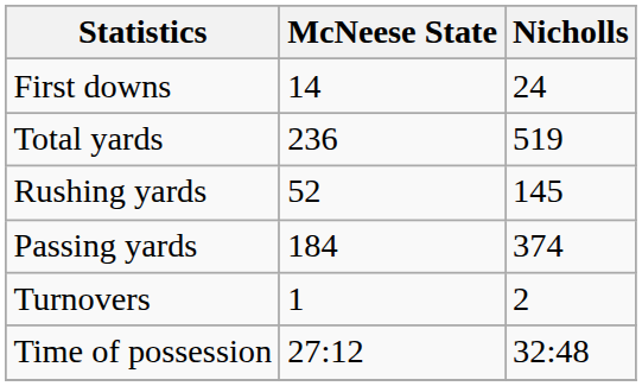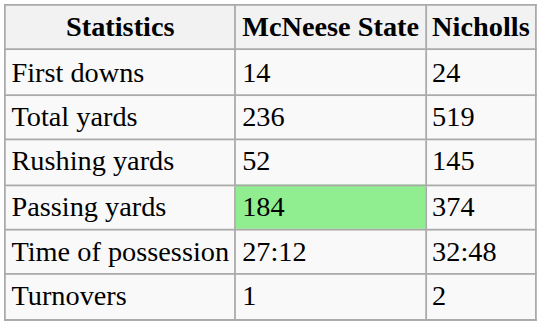Passing yards | McNeese State: no background -> lightgreen background
rows swapped: Turnovers <-> Time of possession
